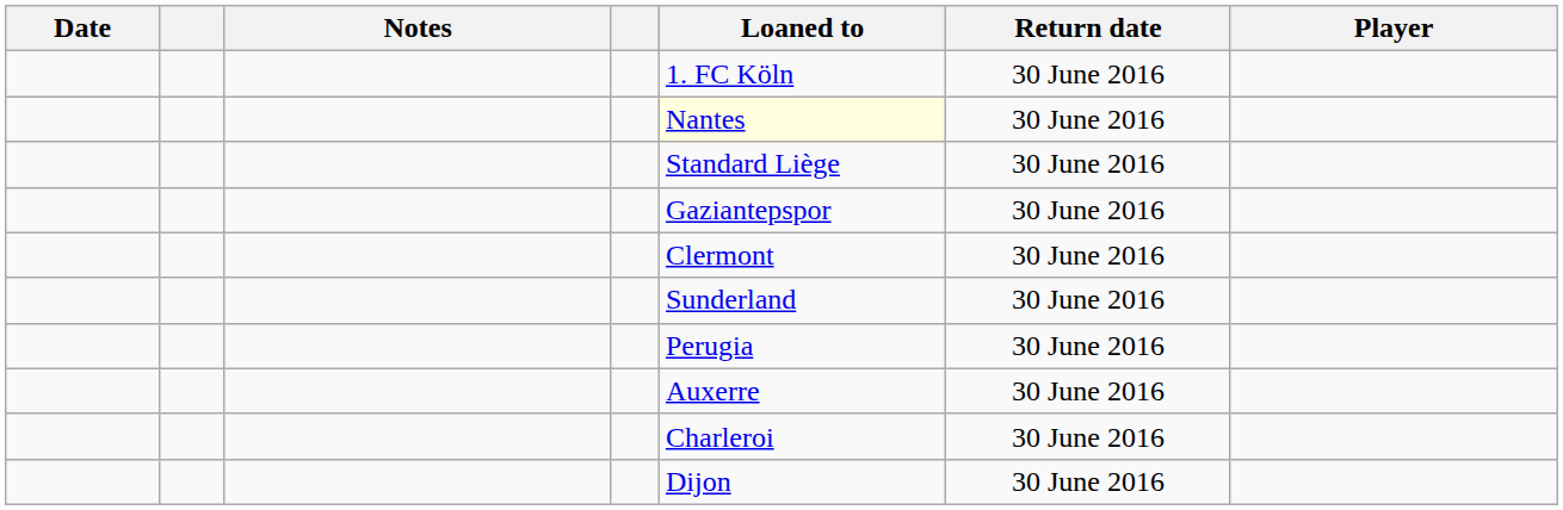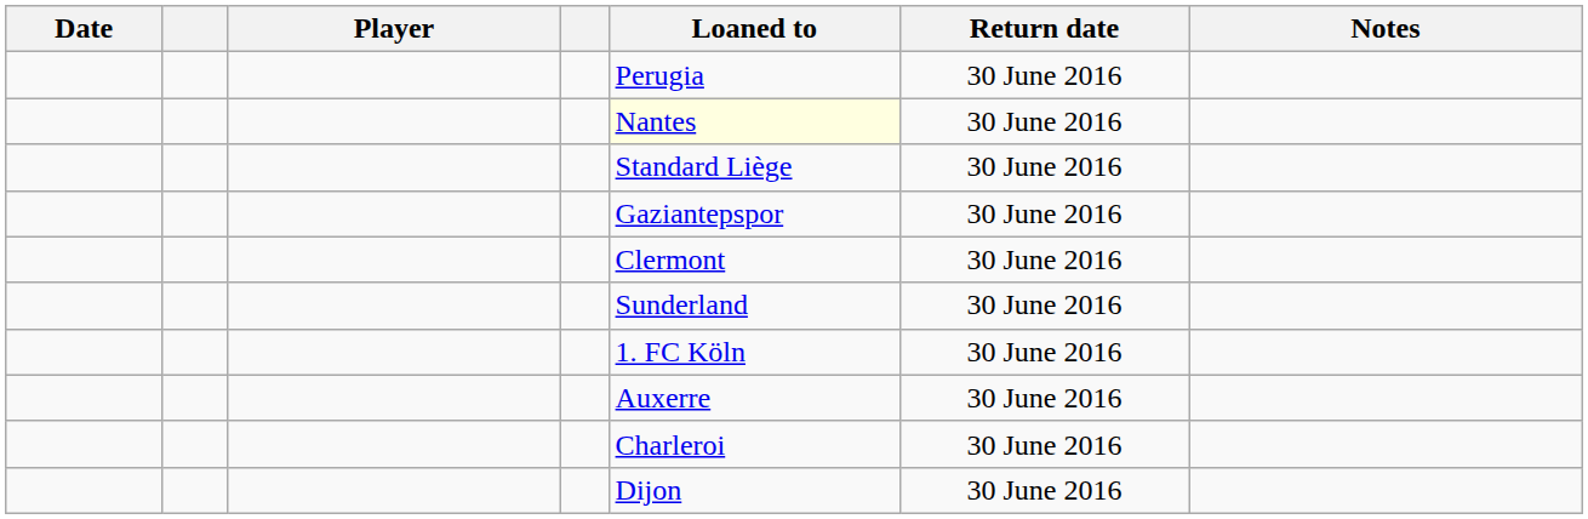columns swapped: Player <-> Notes
row 2 | Loaned to: 1. FC Köln -> Perugia
row 8 | Loaned to: Perugia -> 1. FC Köln
